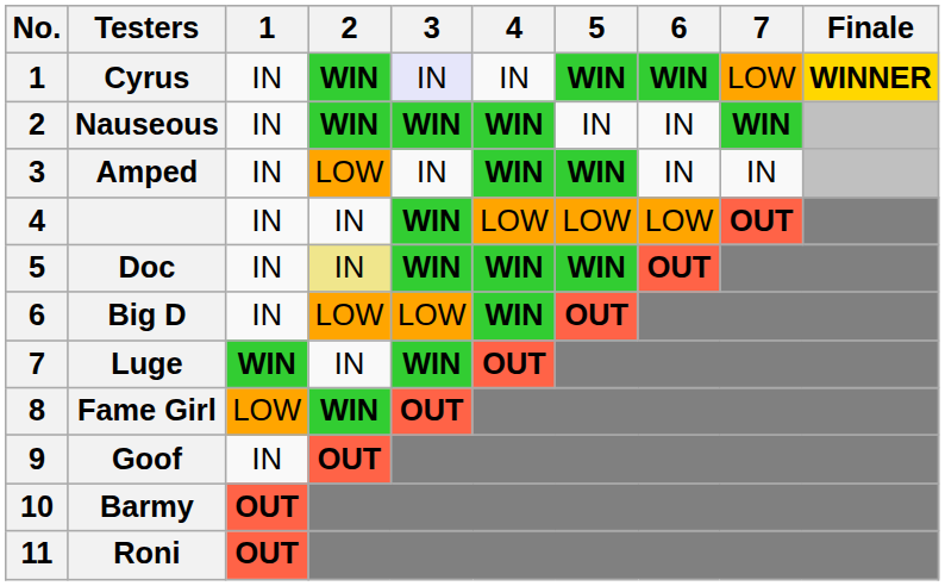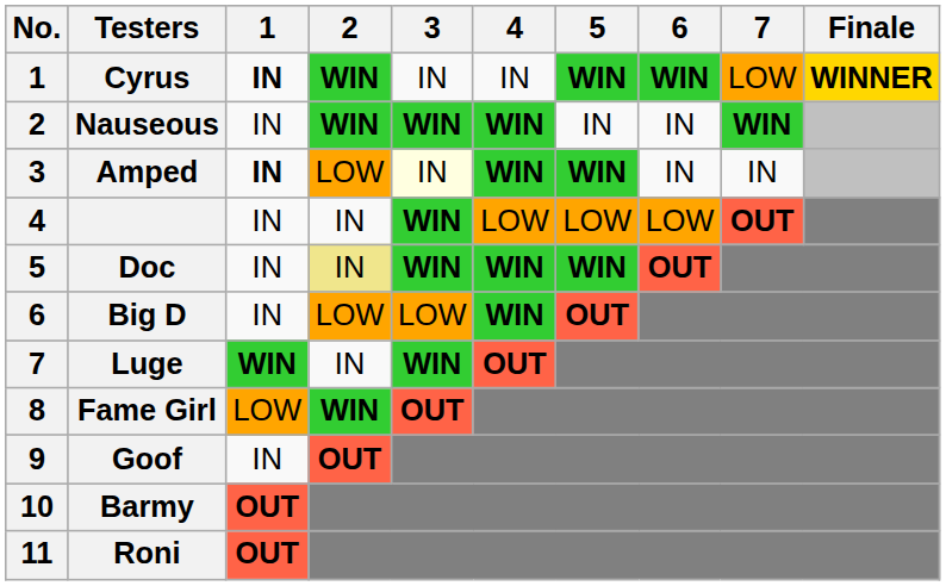Cyrus | 1: normal -> bold
Cyrus | 3: lavender background -> no background
Amped | 1: normal -> bold
Amped | 3: no background -> lightyellow background
